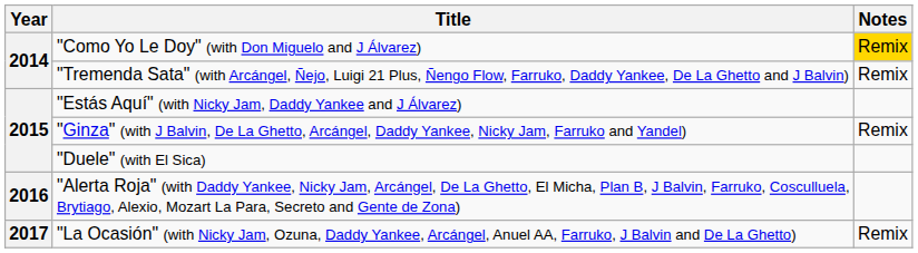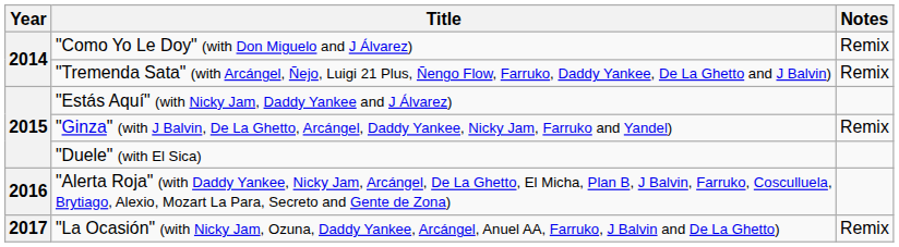"Como Yo Le Doy" (with Don Miguelo and J Álvarez) | Notes: gold background -> no background
